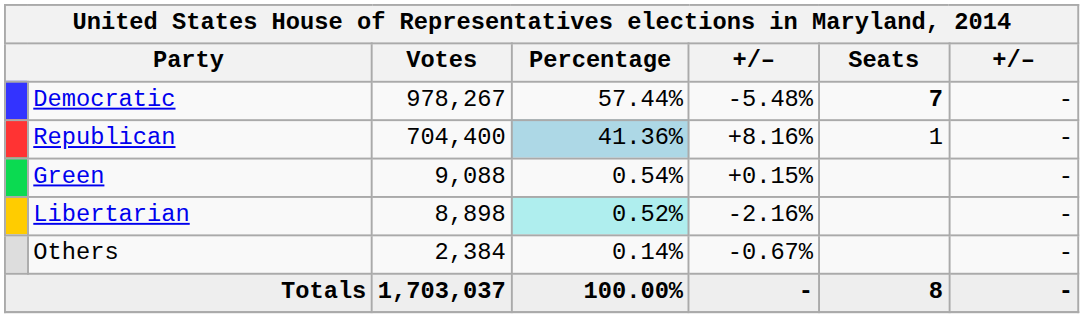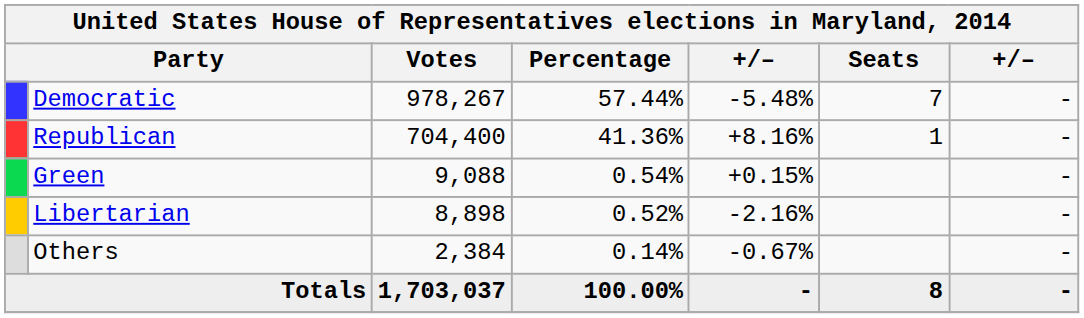Democratic | Seats: bold -> normal
Republican | Percentage: lightblue background -> no background
Libertarian | Percentage: paleturquoise background -> no background
